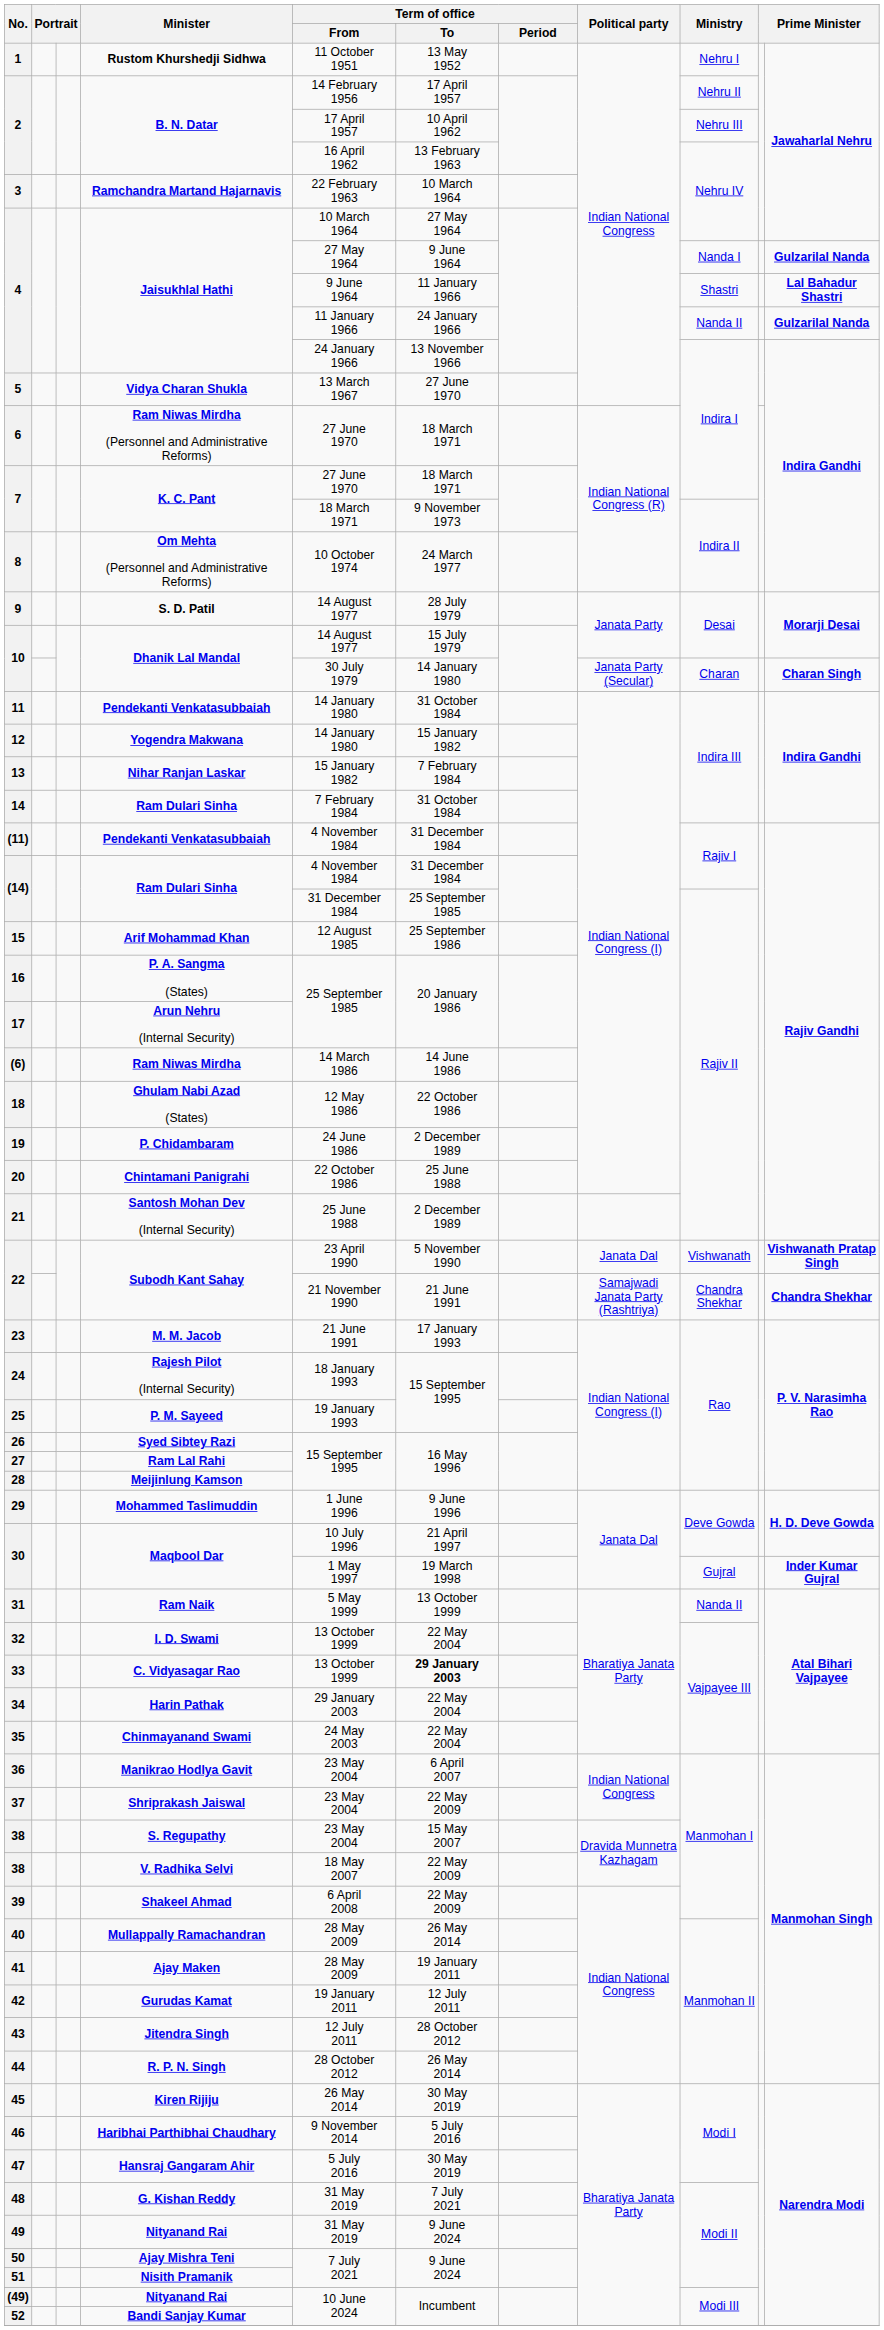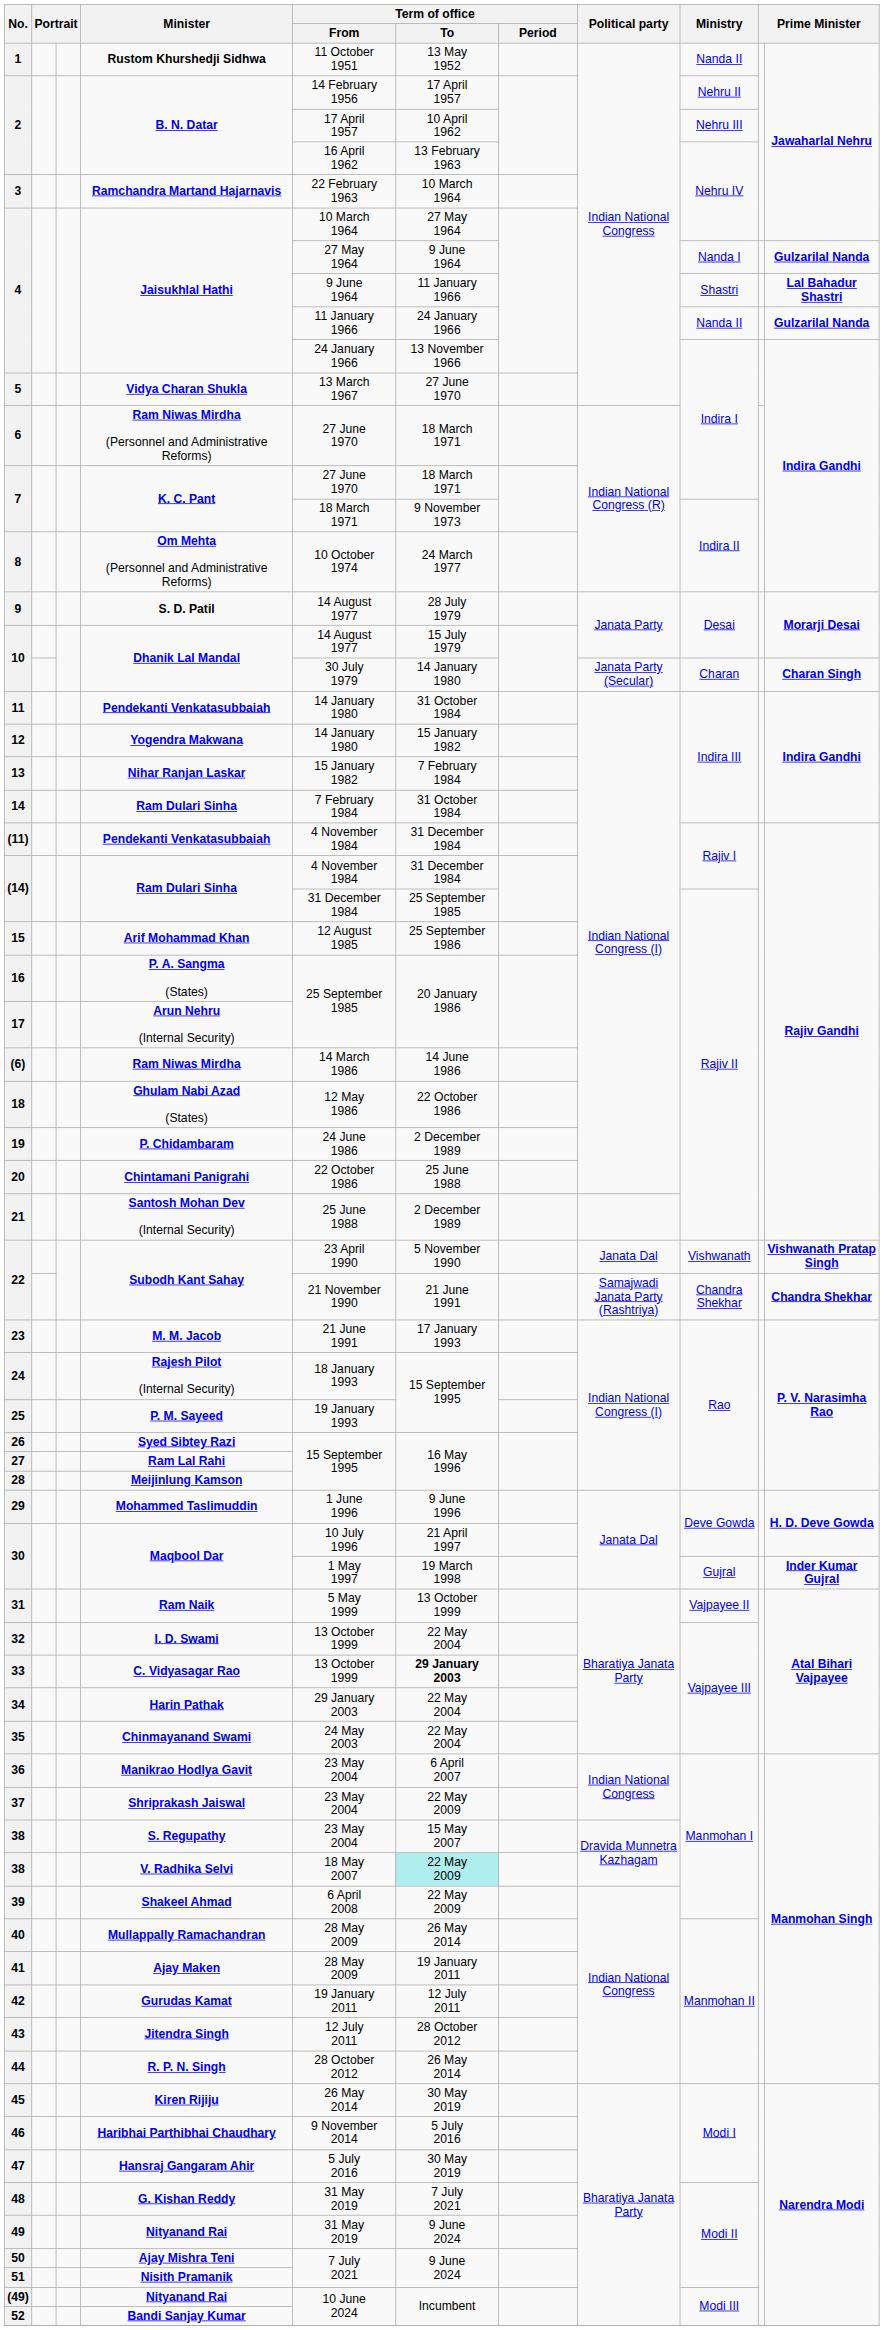1 | Ministry: Nehru I -> Nanda II
31 | Ministry: Nanda II -> Vajpayee II
38 / V. Radhika Selvi | Term of office / To: no background -> paleturquoise background
